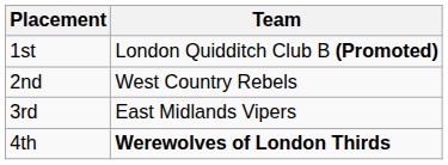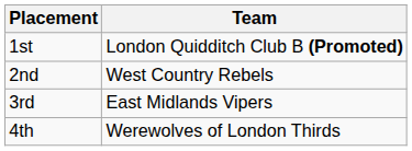4th | Team: bold -> normal
